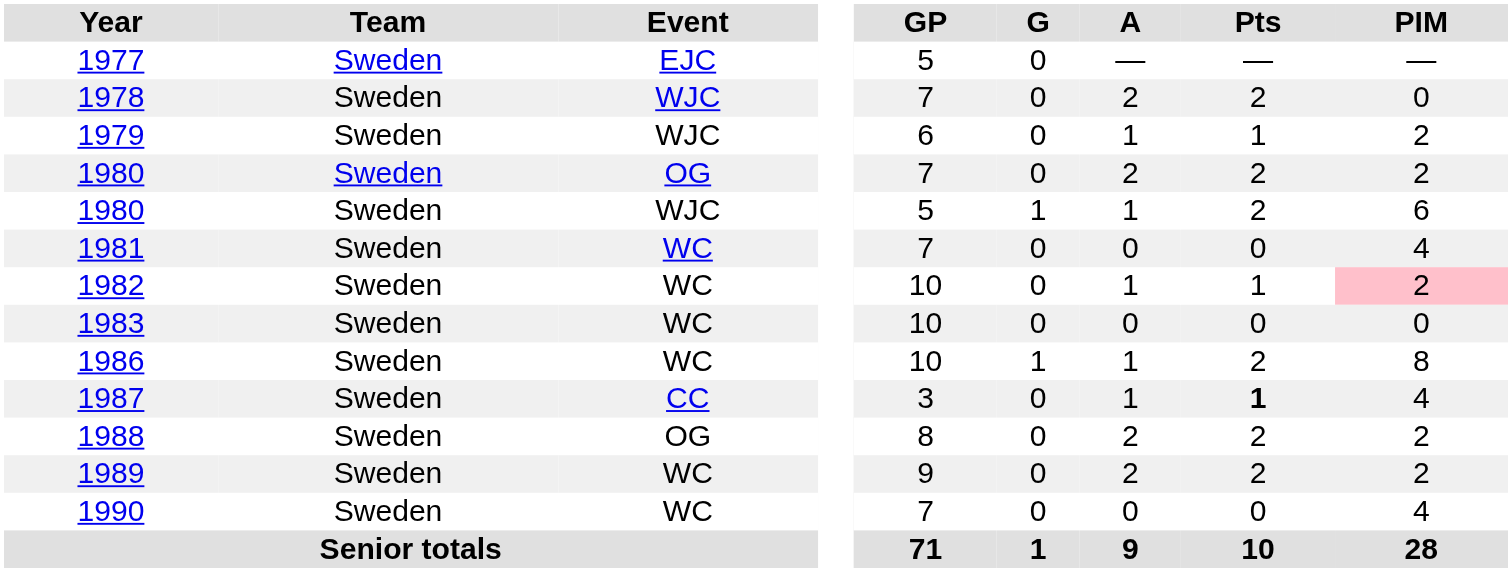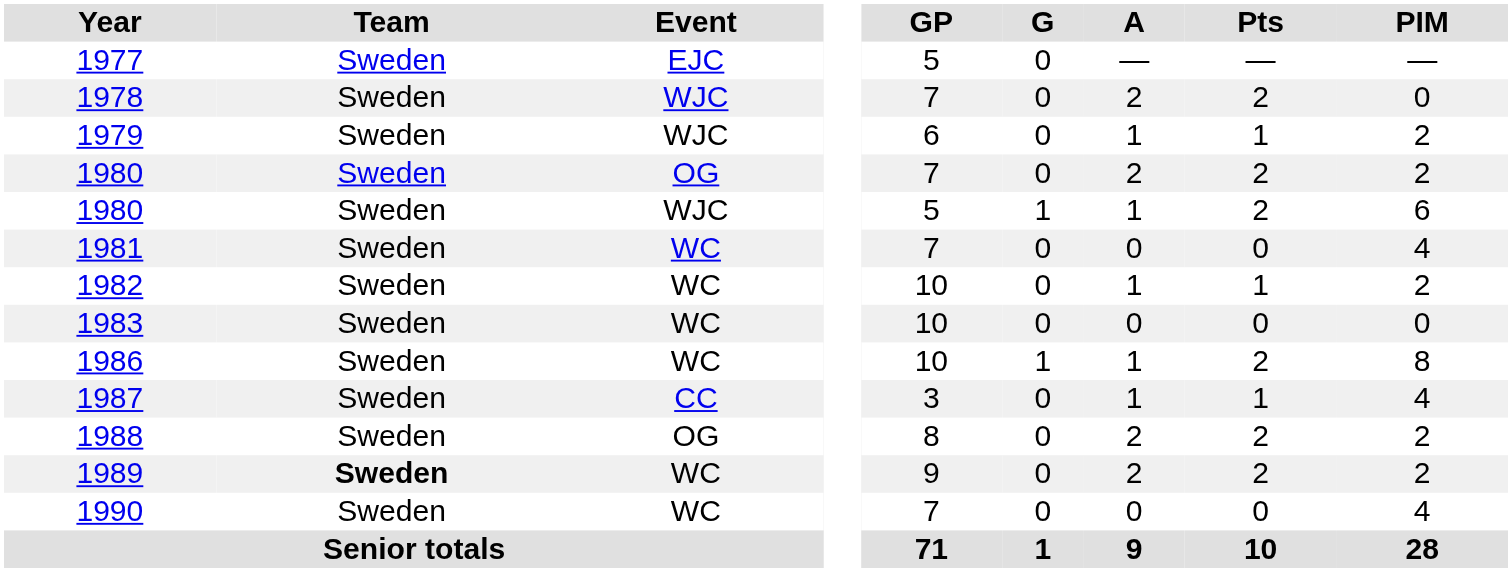1982 | PIM: pink background -> no background
1987 | Pts: bold -> normal
1989 | Team: normal -> bold
